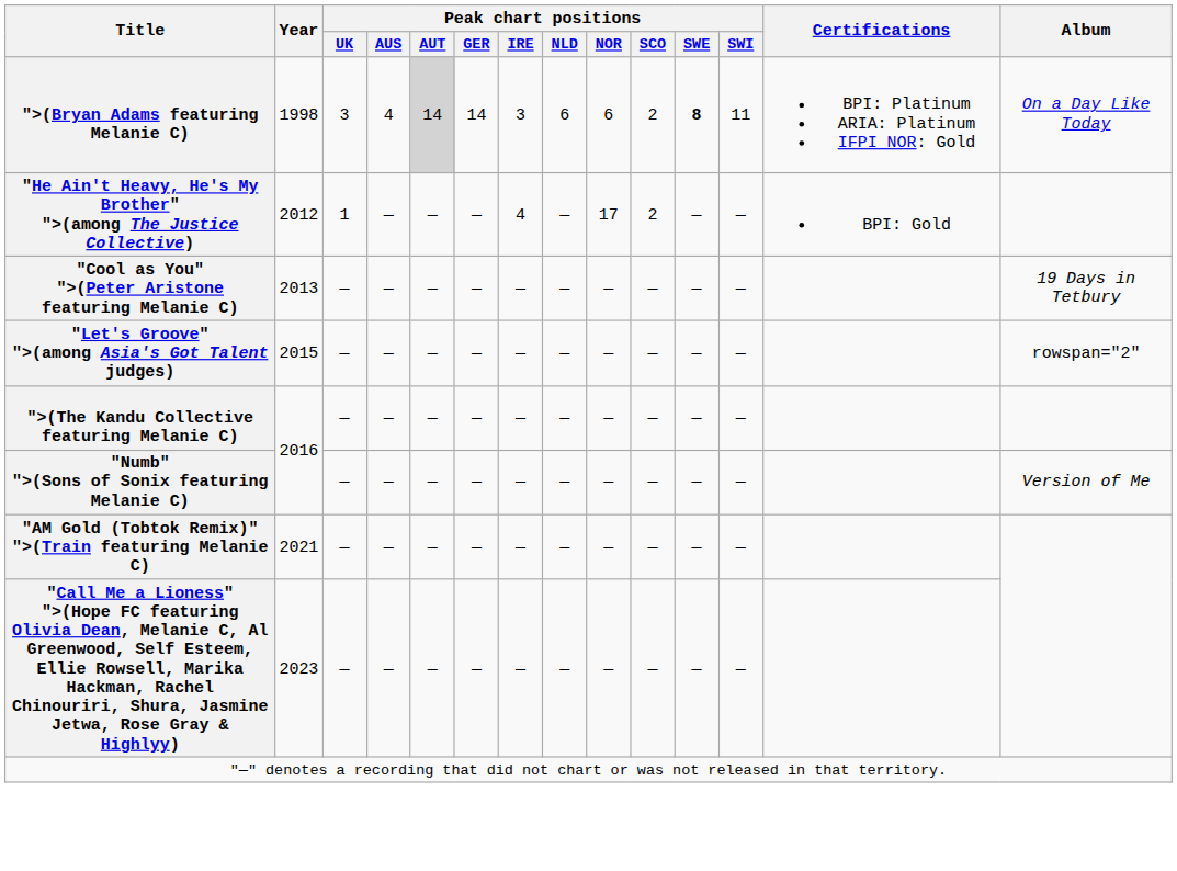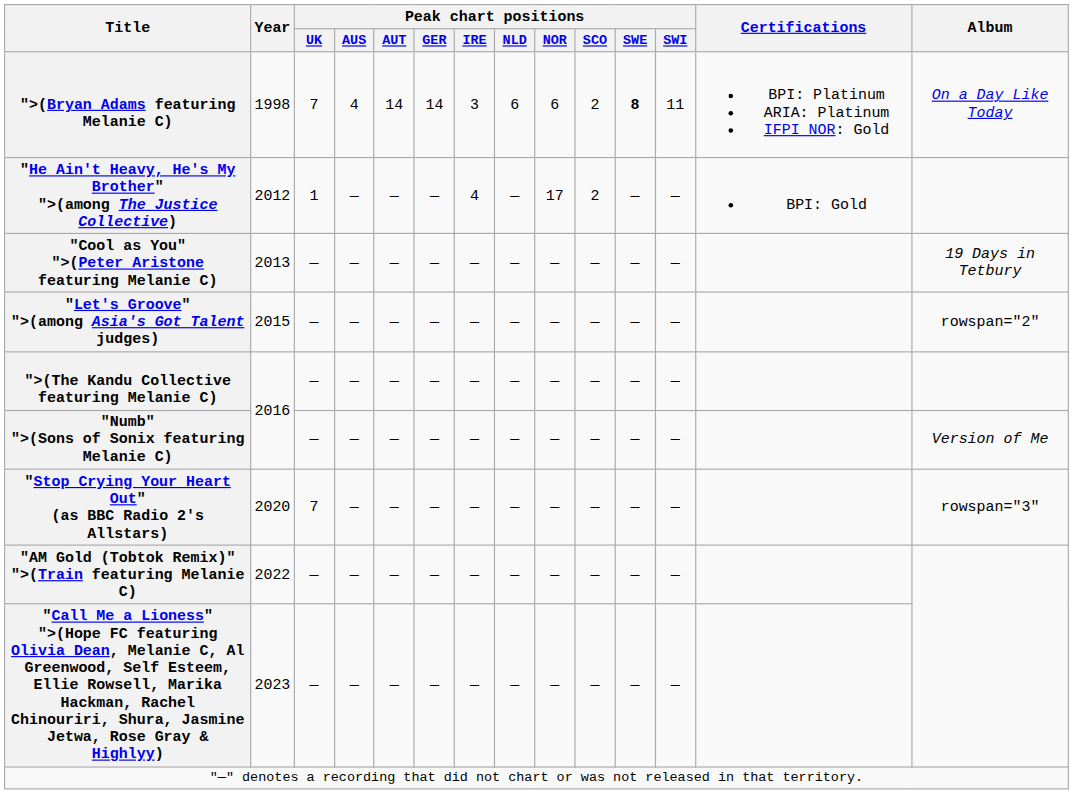">(Bryan Adams featuring Melanie C) | Peak chart positions / UK: 3 -> 7
">(Bryan Adams featuring Melanie C) | Peak chart positions / AUT: lightgrey background -> no background
+ row: "Stop Crying Your Heart Out" (as BBC Radio 2's Allstars) | 2020 | 7 | — | — | — | — | — | — | — | — | — | rowspan="3"
"AM Gold (Tobtok Remix)" ">(Train featuring Melanie C) | Year: 2021 -> 2022
